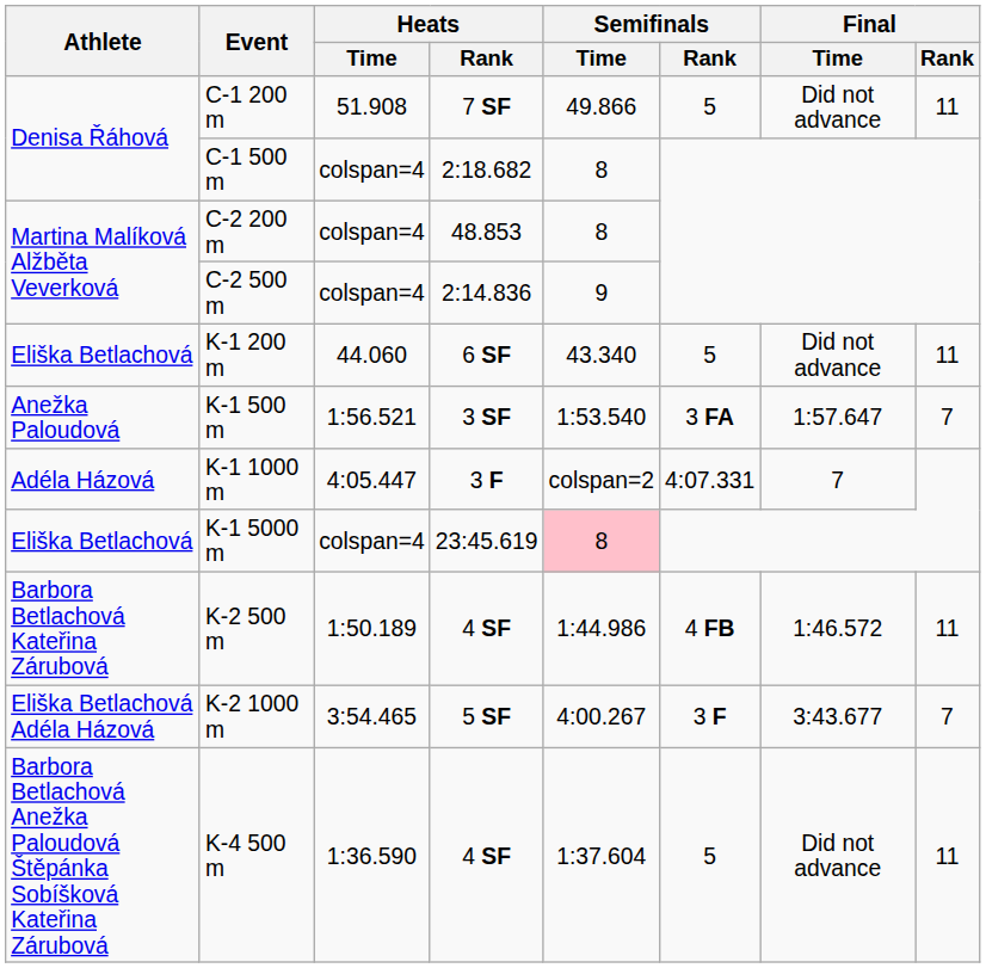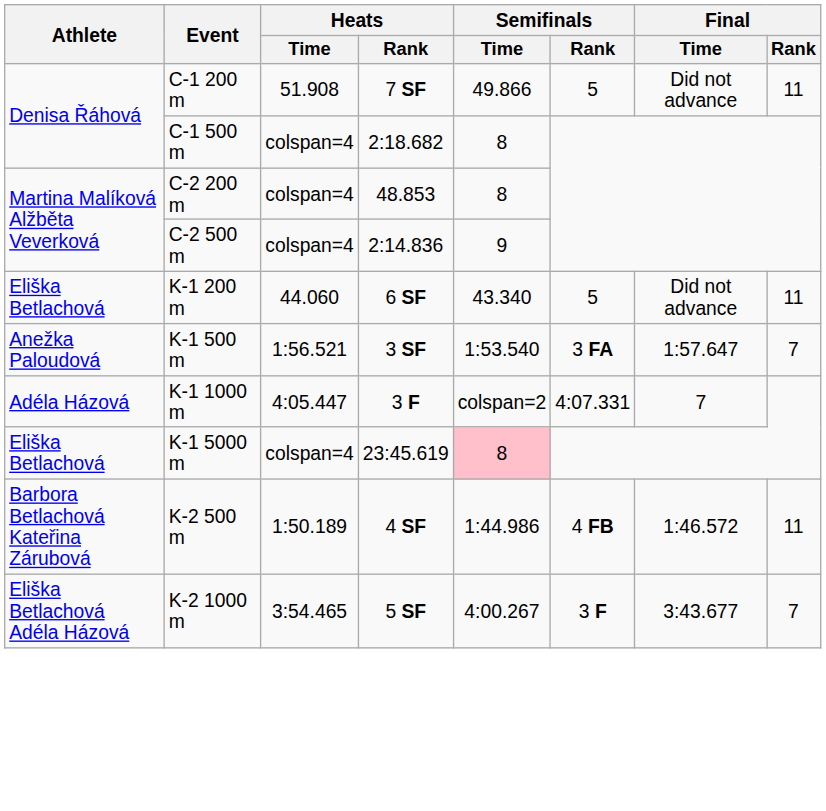- row: Barbora Betlachová Anežka Paloudová Štěpánka Sobíšková Kateřina Zárubová | K-4 500 m | 1:36.590 | 4 SF | 1:37.604 | 5 | Did not advance | 11
